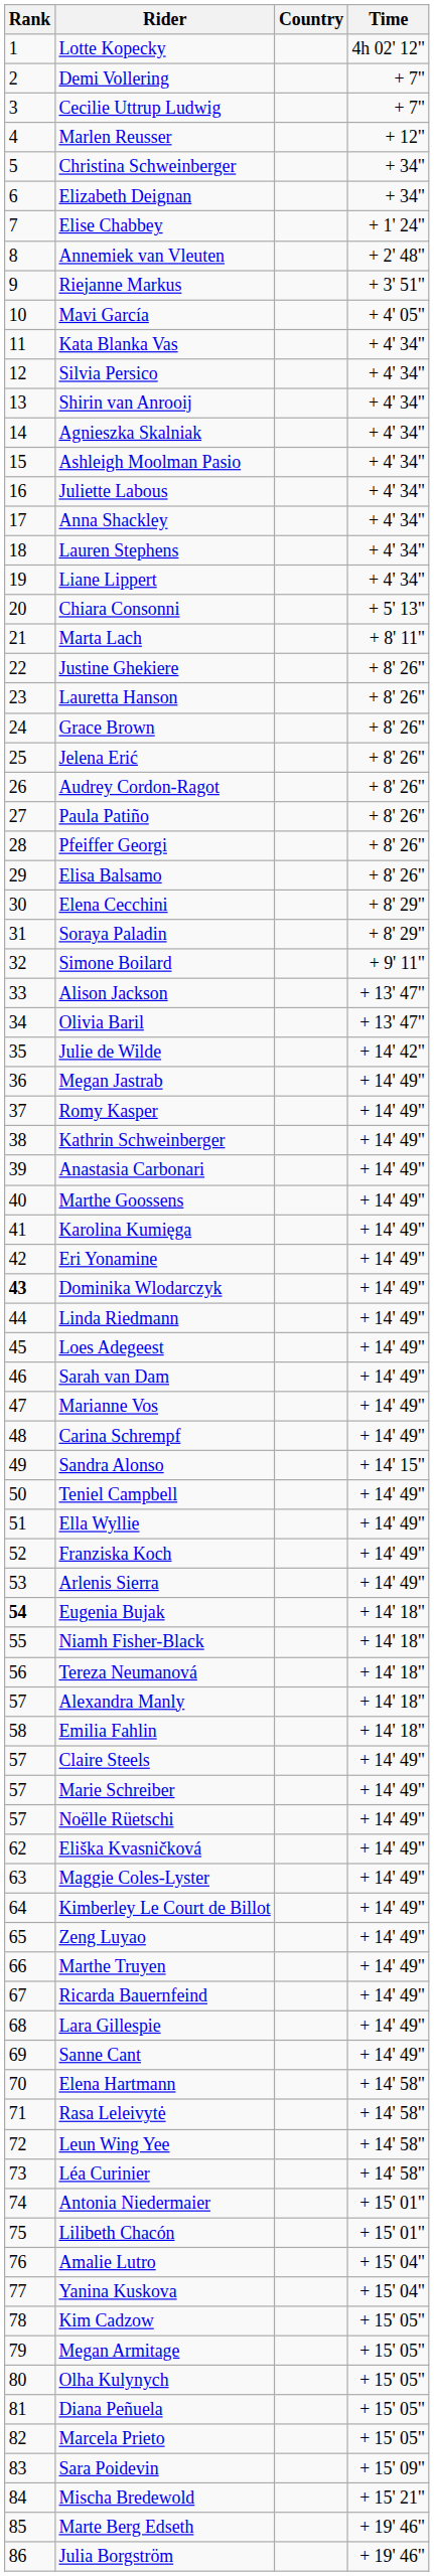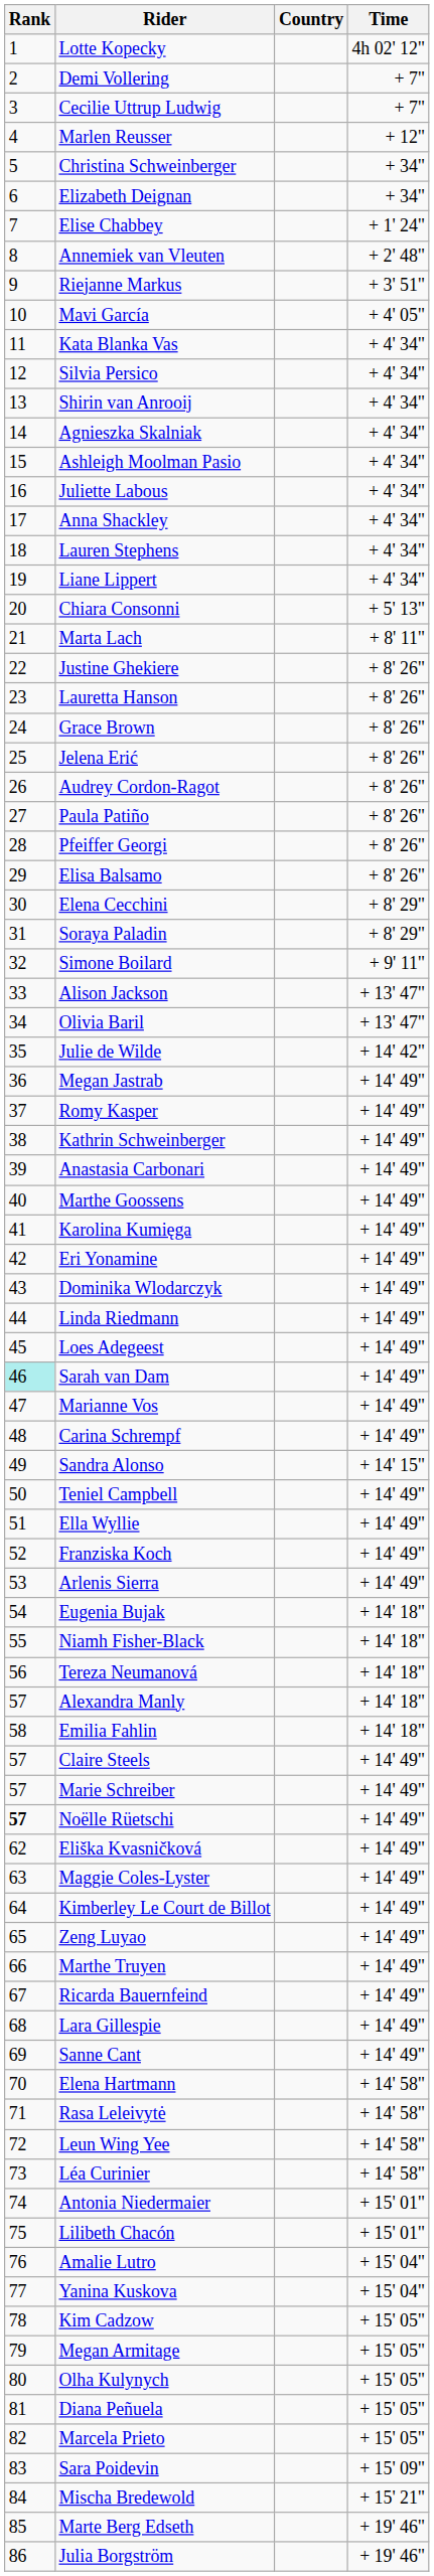Dominika Wlodarczyk | Rank: bold -> normal
Sarah van Dam | Rank: no background -> paleturquoise background
Eugenia Bujak | Rank: bold -> normal
Noëlle Rüetschi | Rank: normal -> bold
